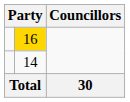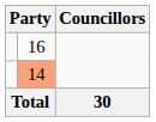16 | column 2: gold background -> no background
14 | column 2: no background -> lightsalmon background
